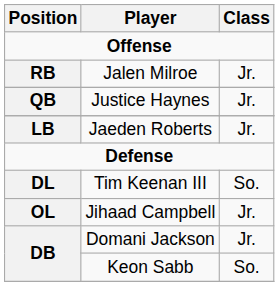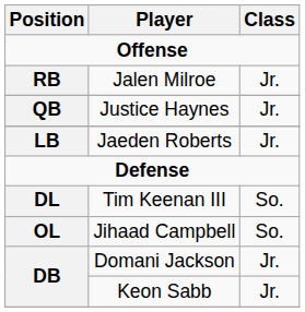Jihaad Campbell | Class: Jr. -> So.
Keon Sabb | Class: So. -> Jr.
